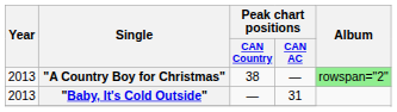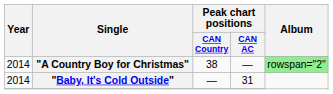"A Country Boy for Christmas" | Year: 2013 -> 2014
"Baby, It's Cold Outside" | Year: 2013 -> 2014
